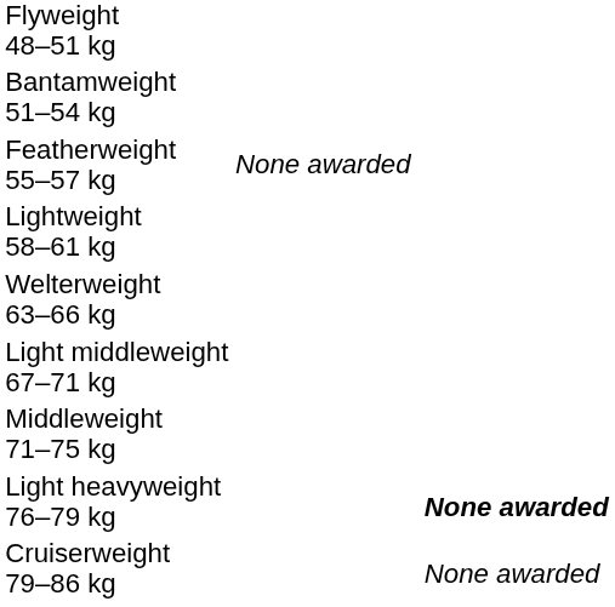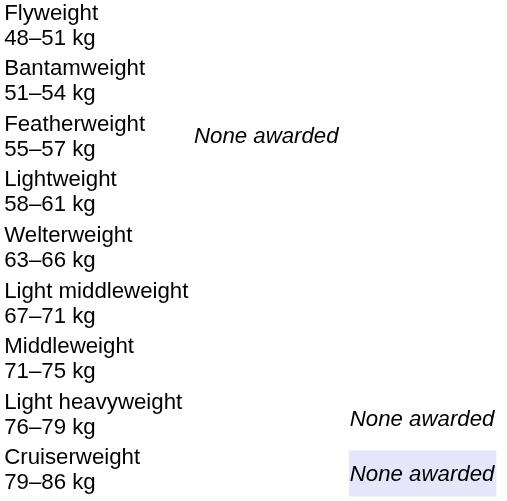Light heavyweight 76–79 kg / None awarded | column 3: bold -> normal
Cruiserweight 79–86 kg / None awarded | column 3: no background -> lavender background
